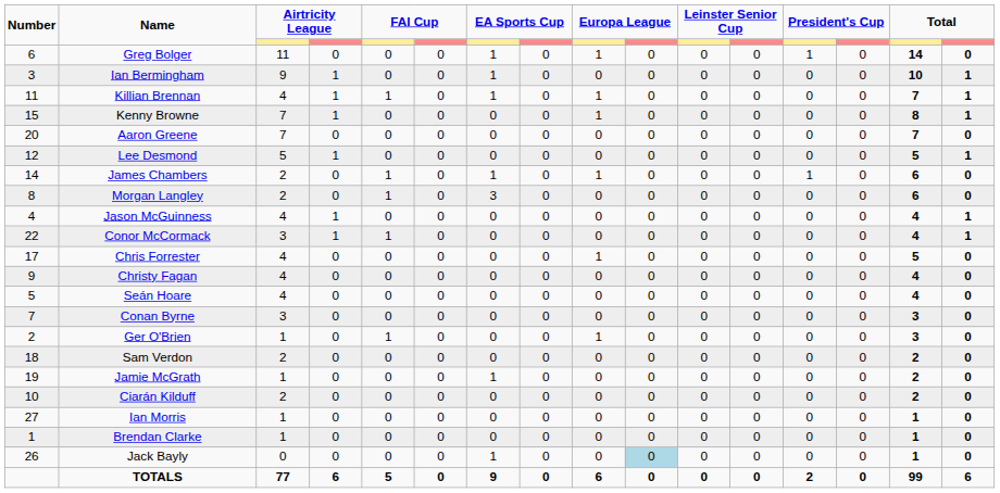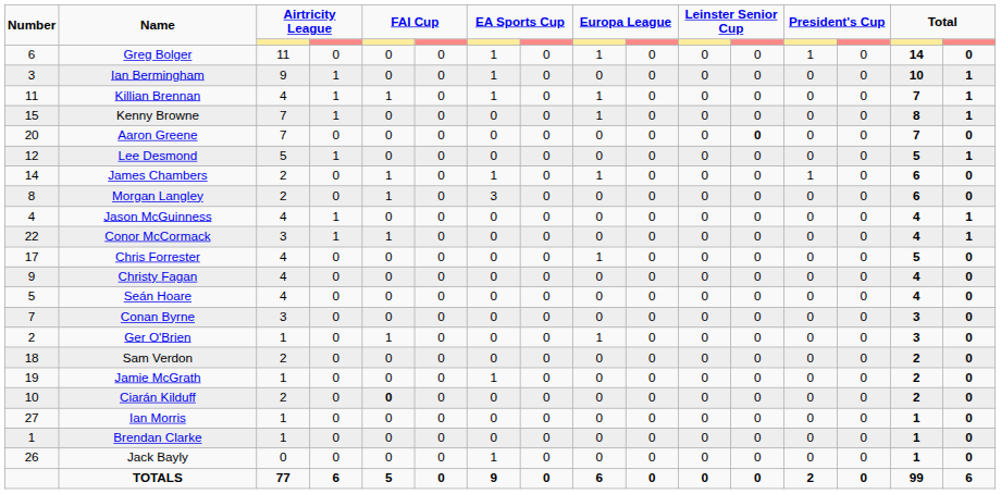Aaron Greene | column 12: normal -> bold
Ciarán Kilduff | column 5: normal -> bold
Jack Bayly | column 10: lightblue background -> no background
